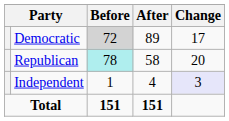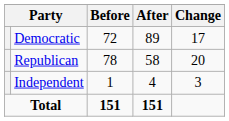Democratic | Before: lightgrey background -> no background
Republican | Before: paleturquoise background -> no background
Independent | Change: lavender background -> no background
